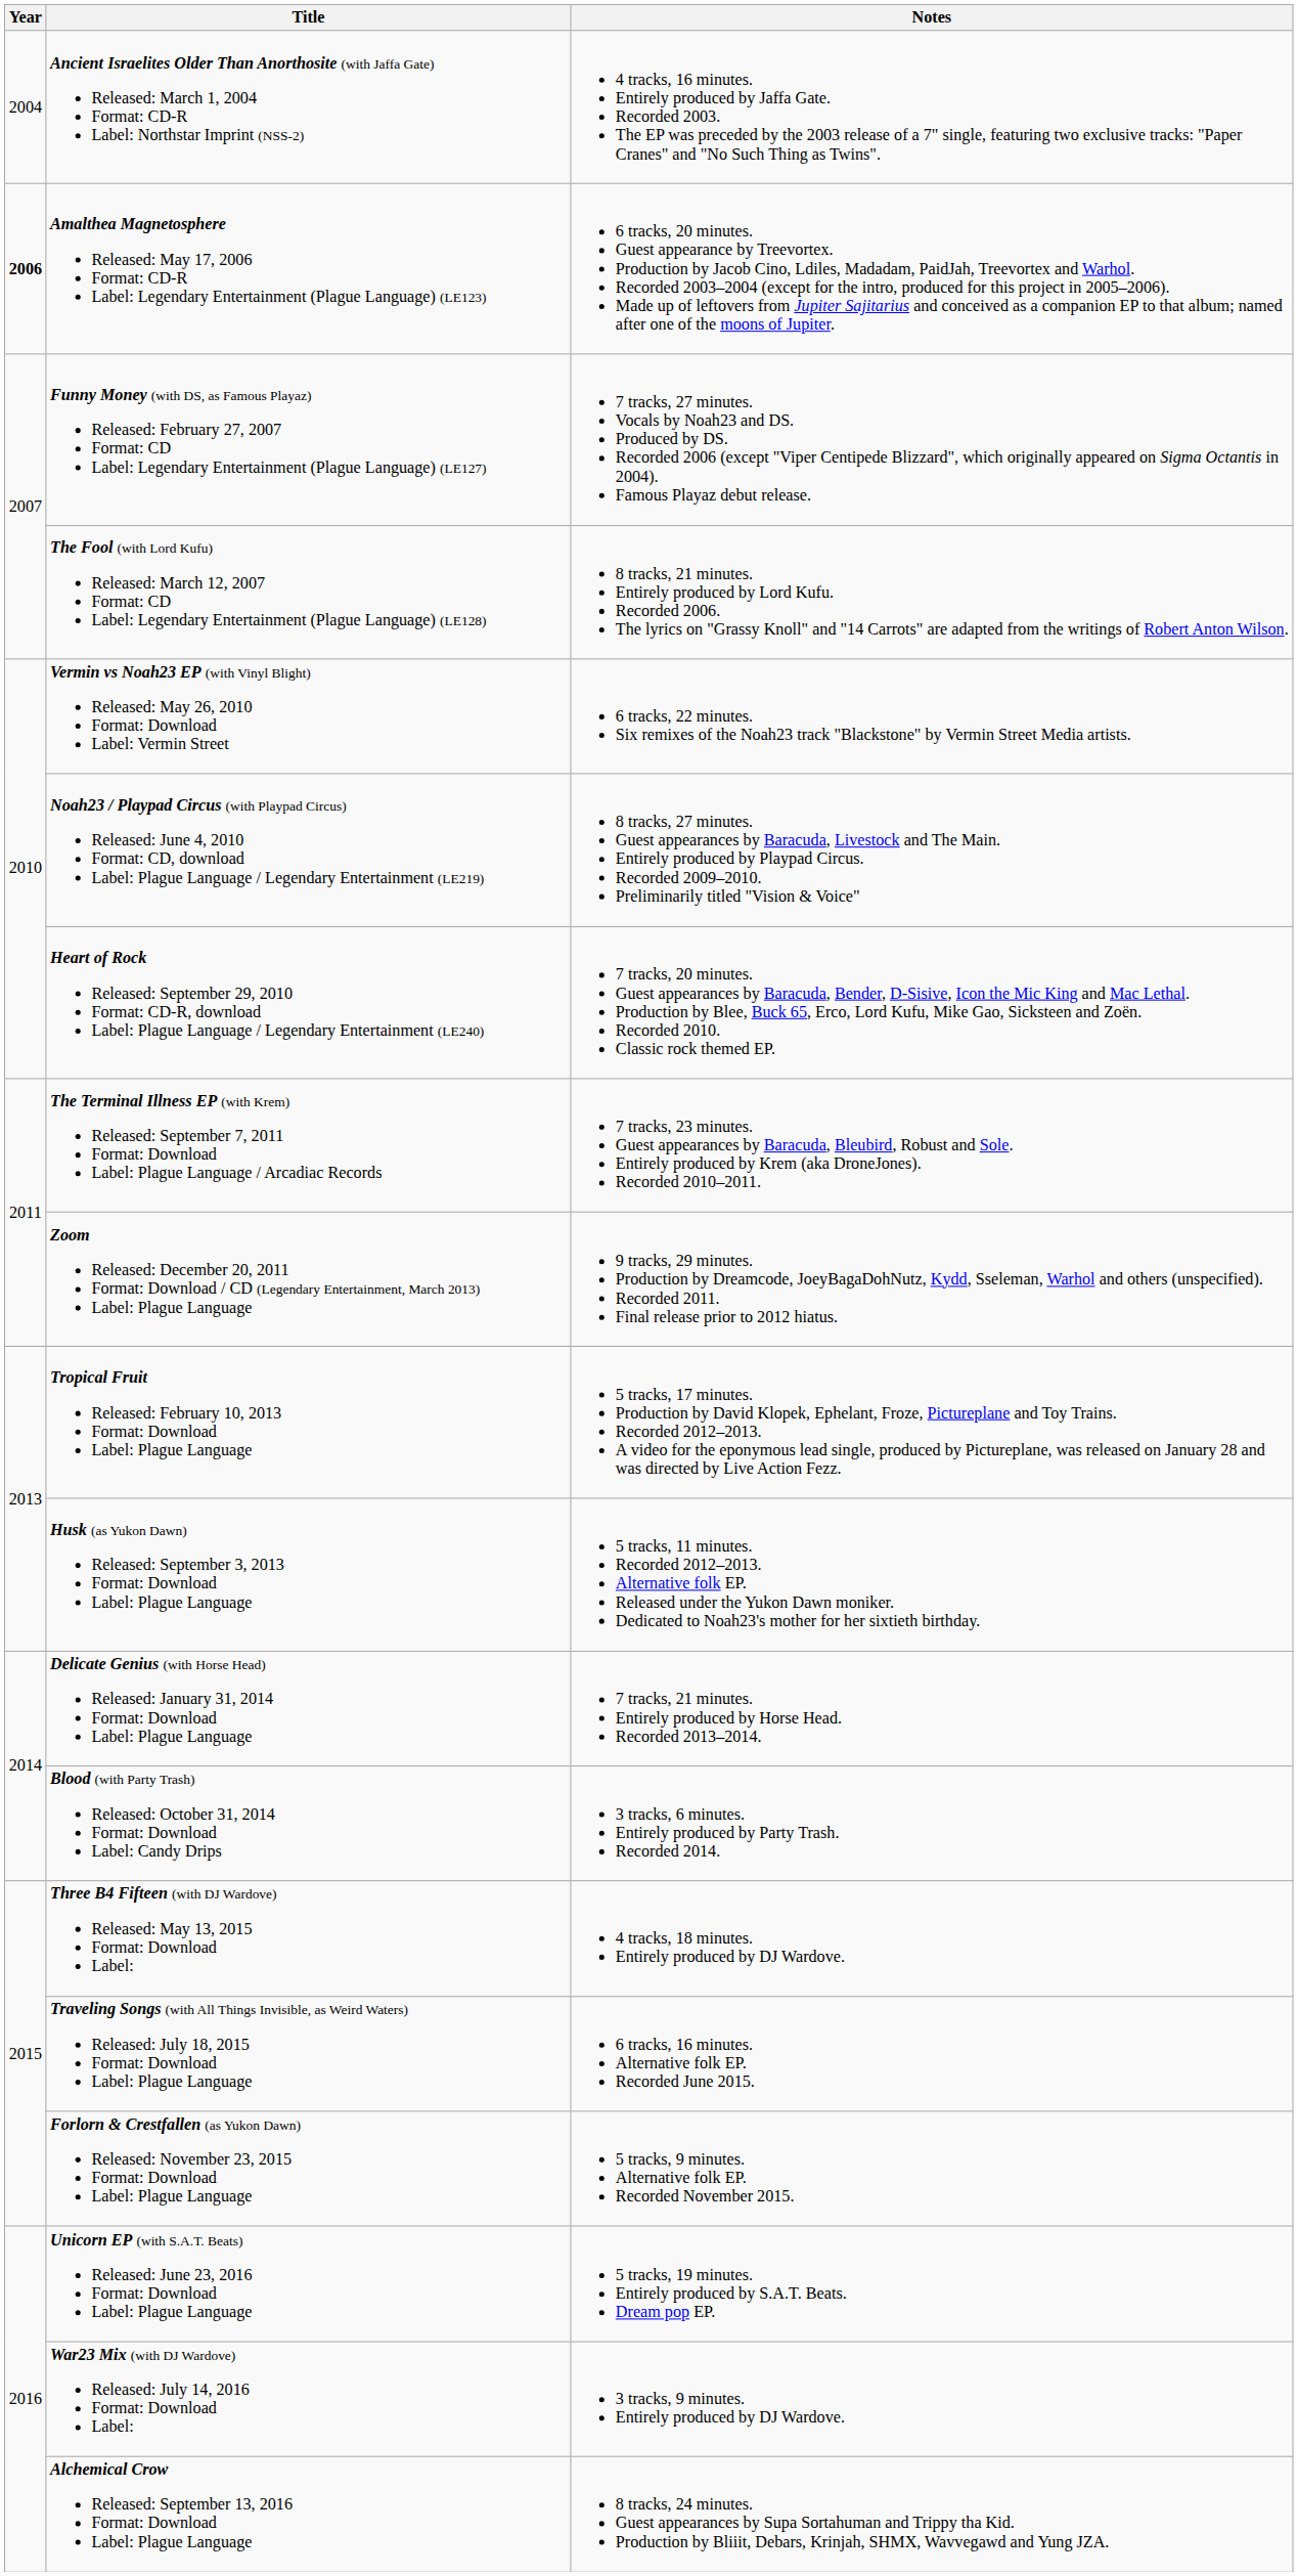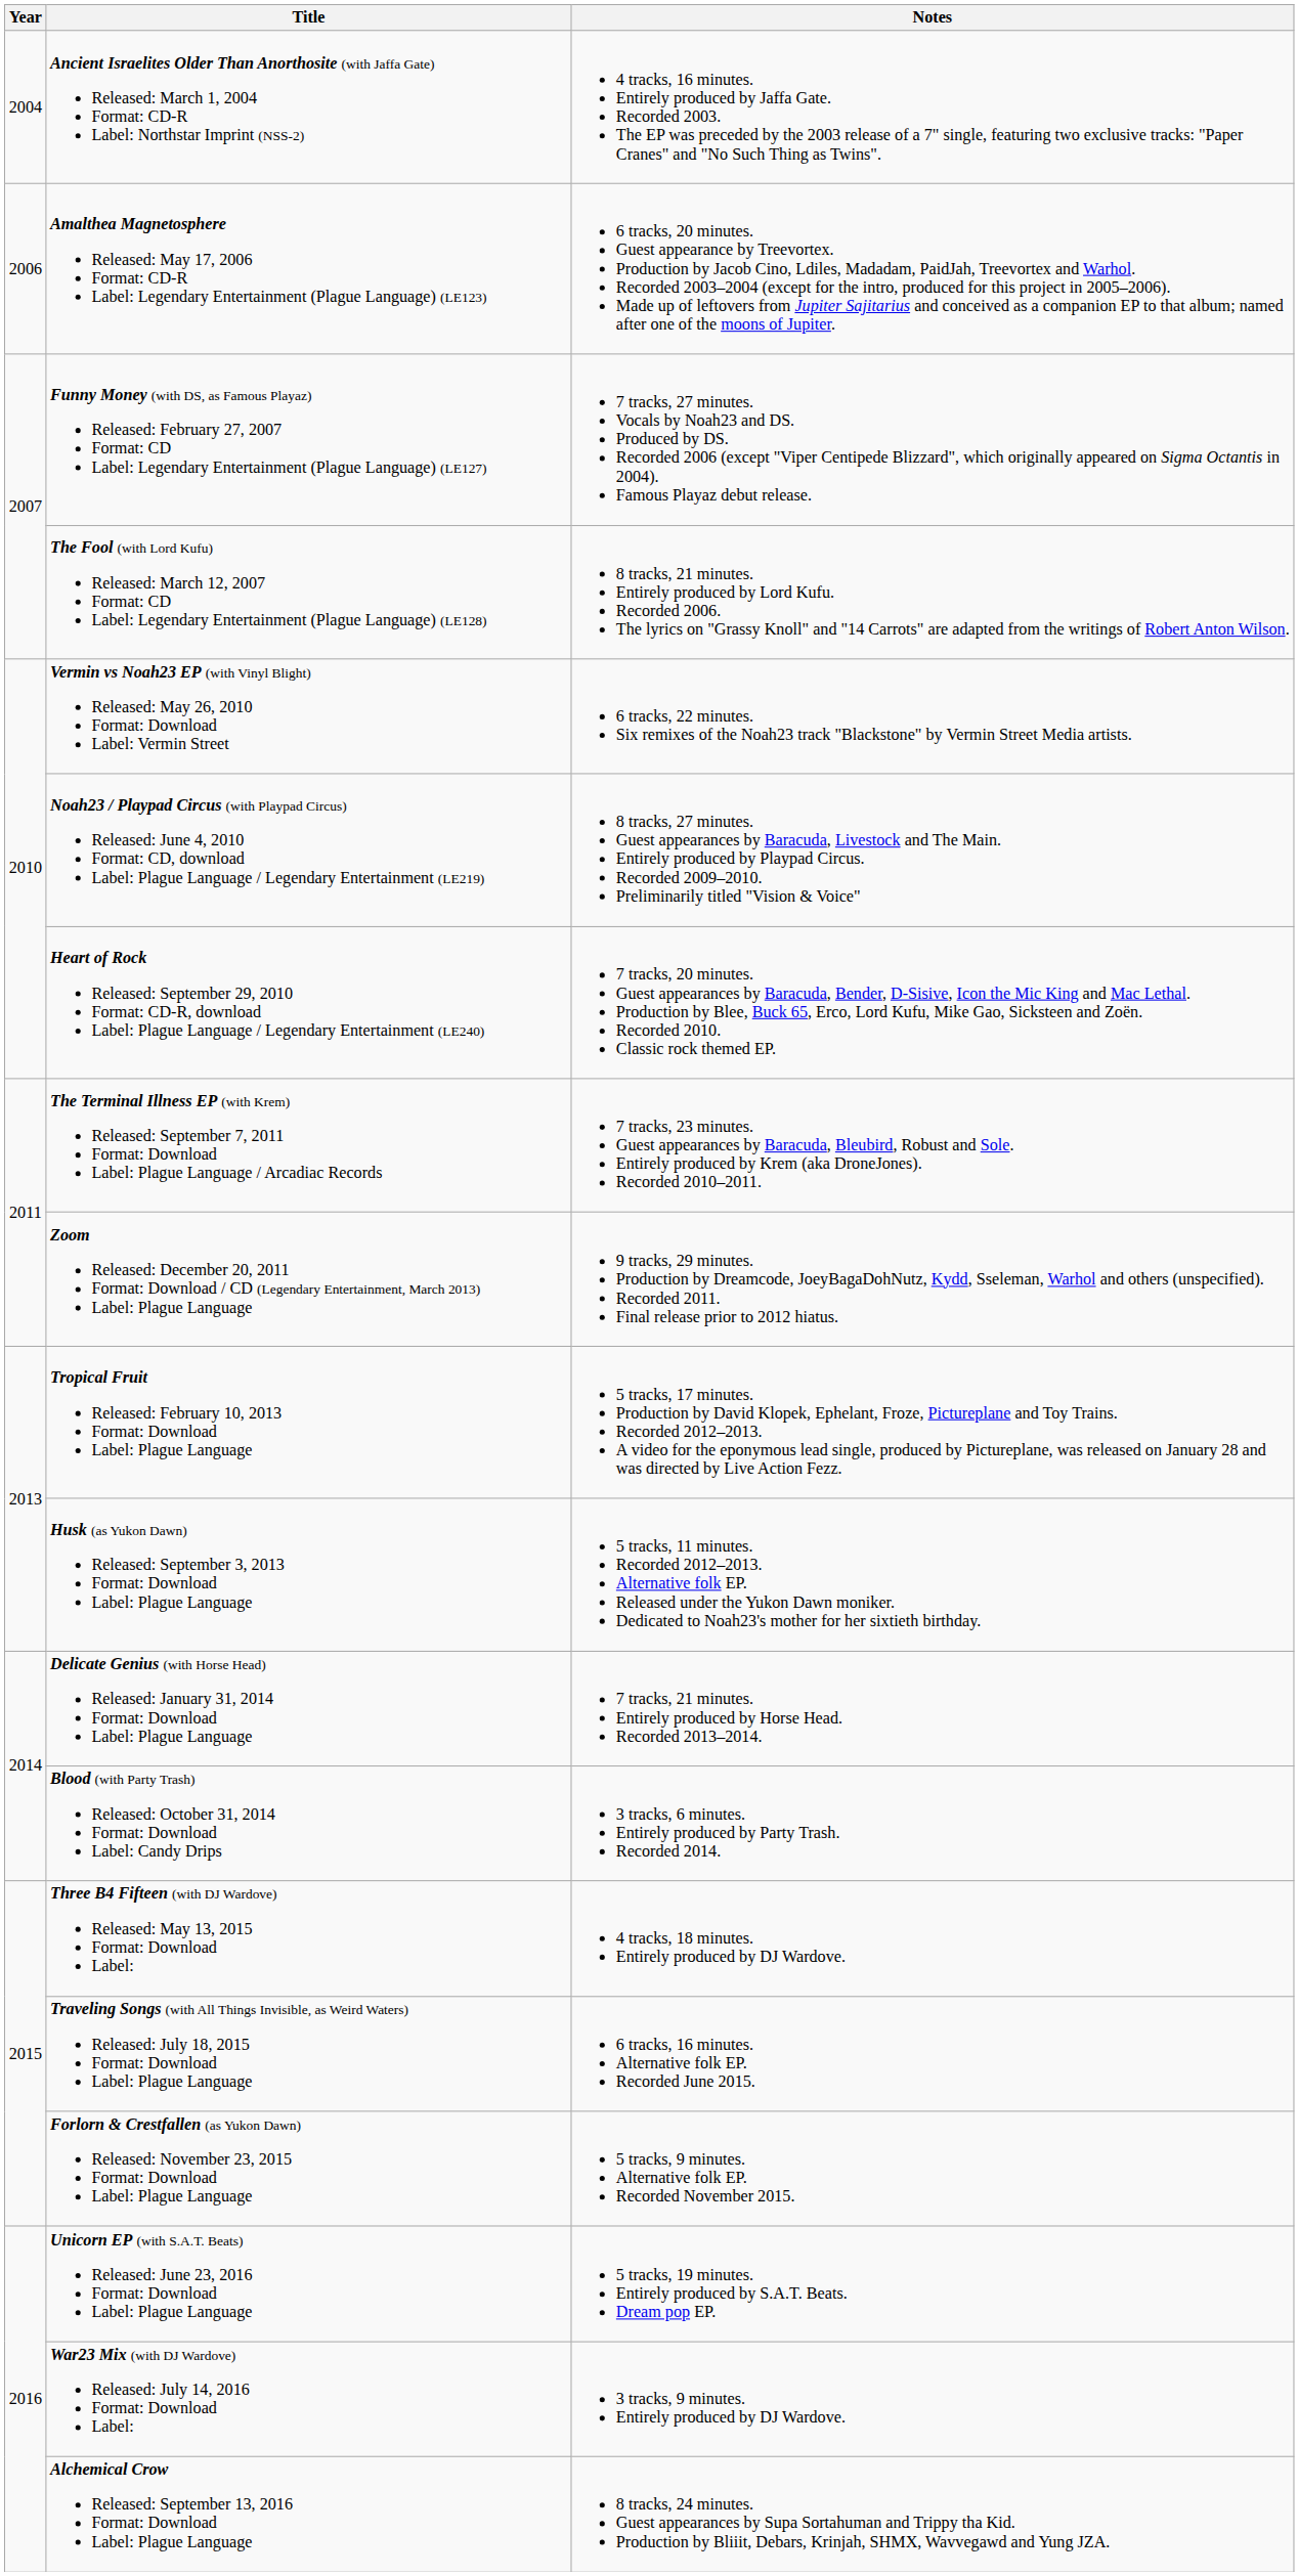row 3 | Year: bold -> normal
